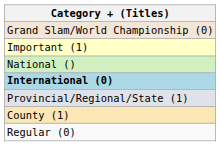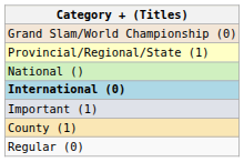row 3 | column 1: Important (1) -> Provincial/Regional/State (1)
row 6 | column 1: Provincial/Regional/State (1) -> Important (1)
